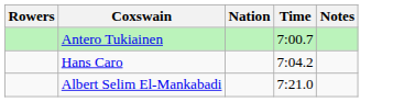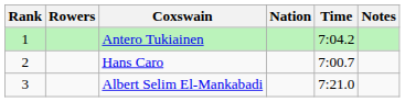+ column: Rank | 1 | 2 | 3
Antero Tukiainen | Time: 7:00.7 -> 7:04.2
Hans Caro | Time: 7:04.2 -> 7:00.7
